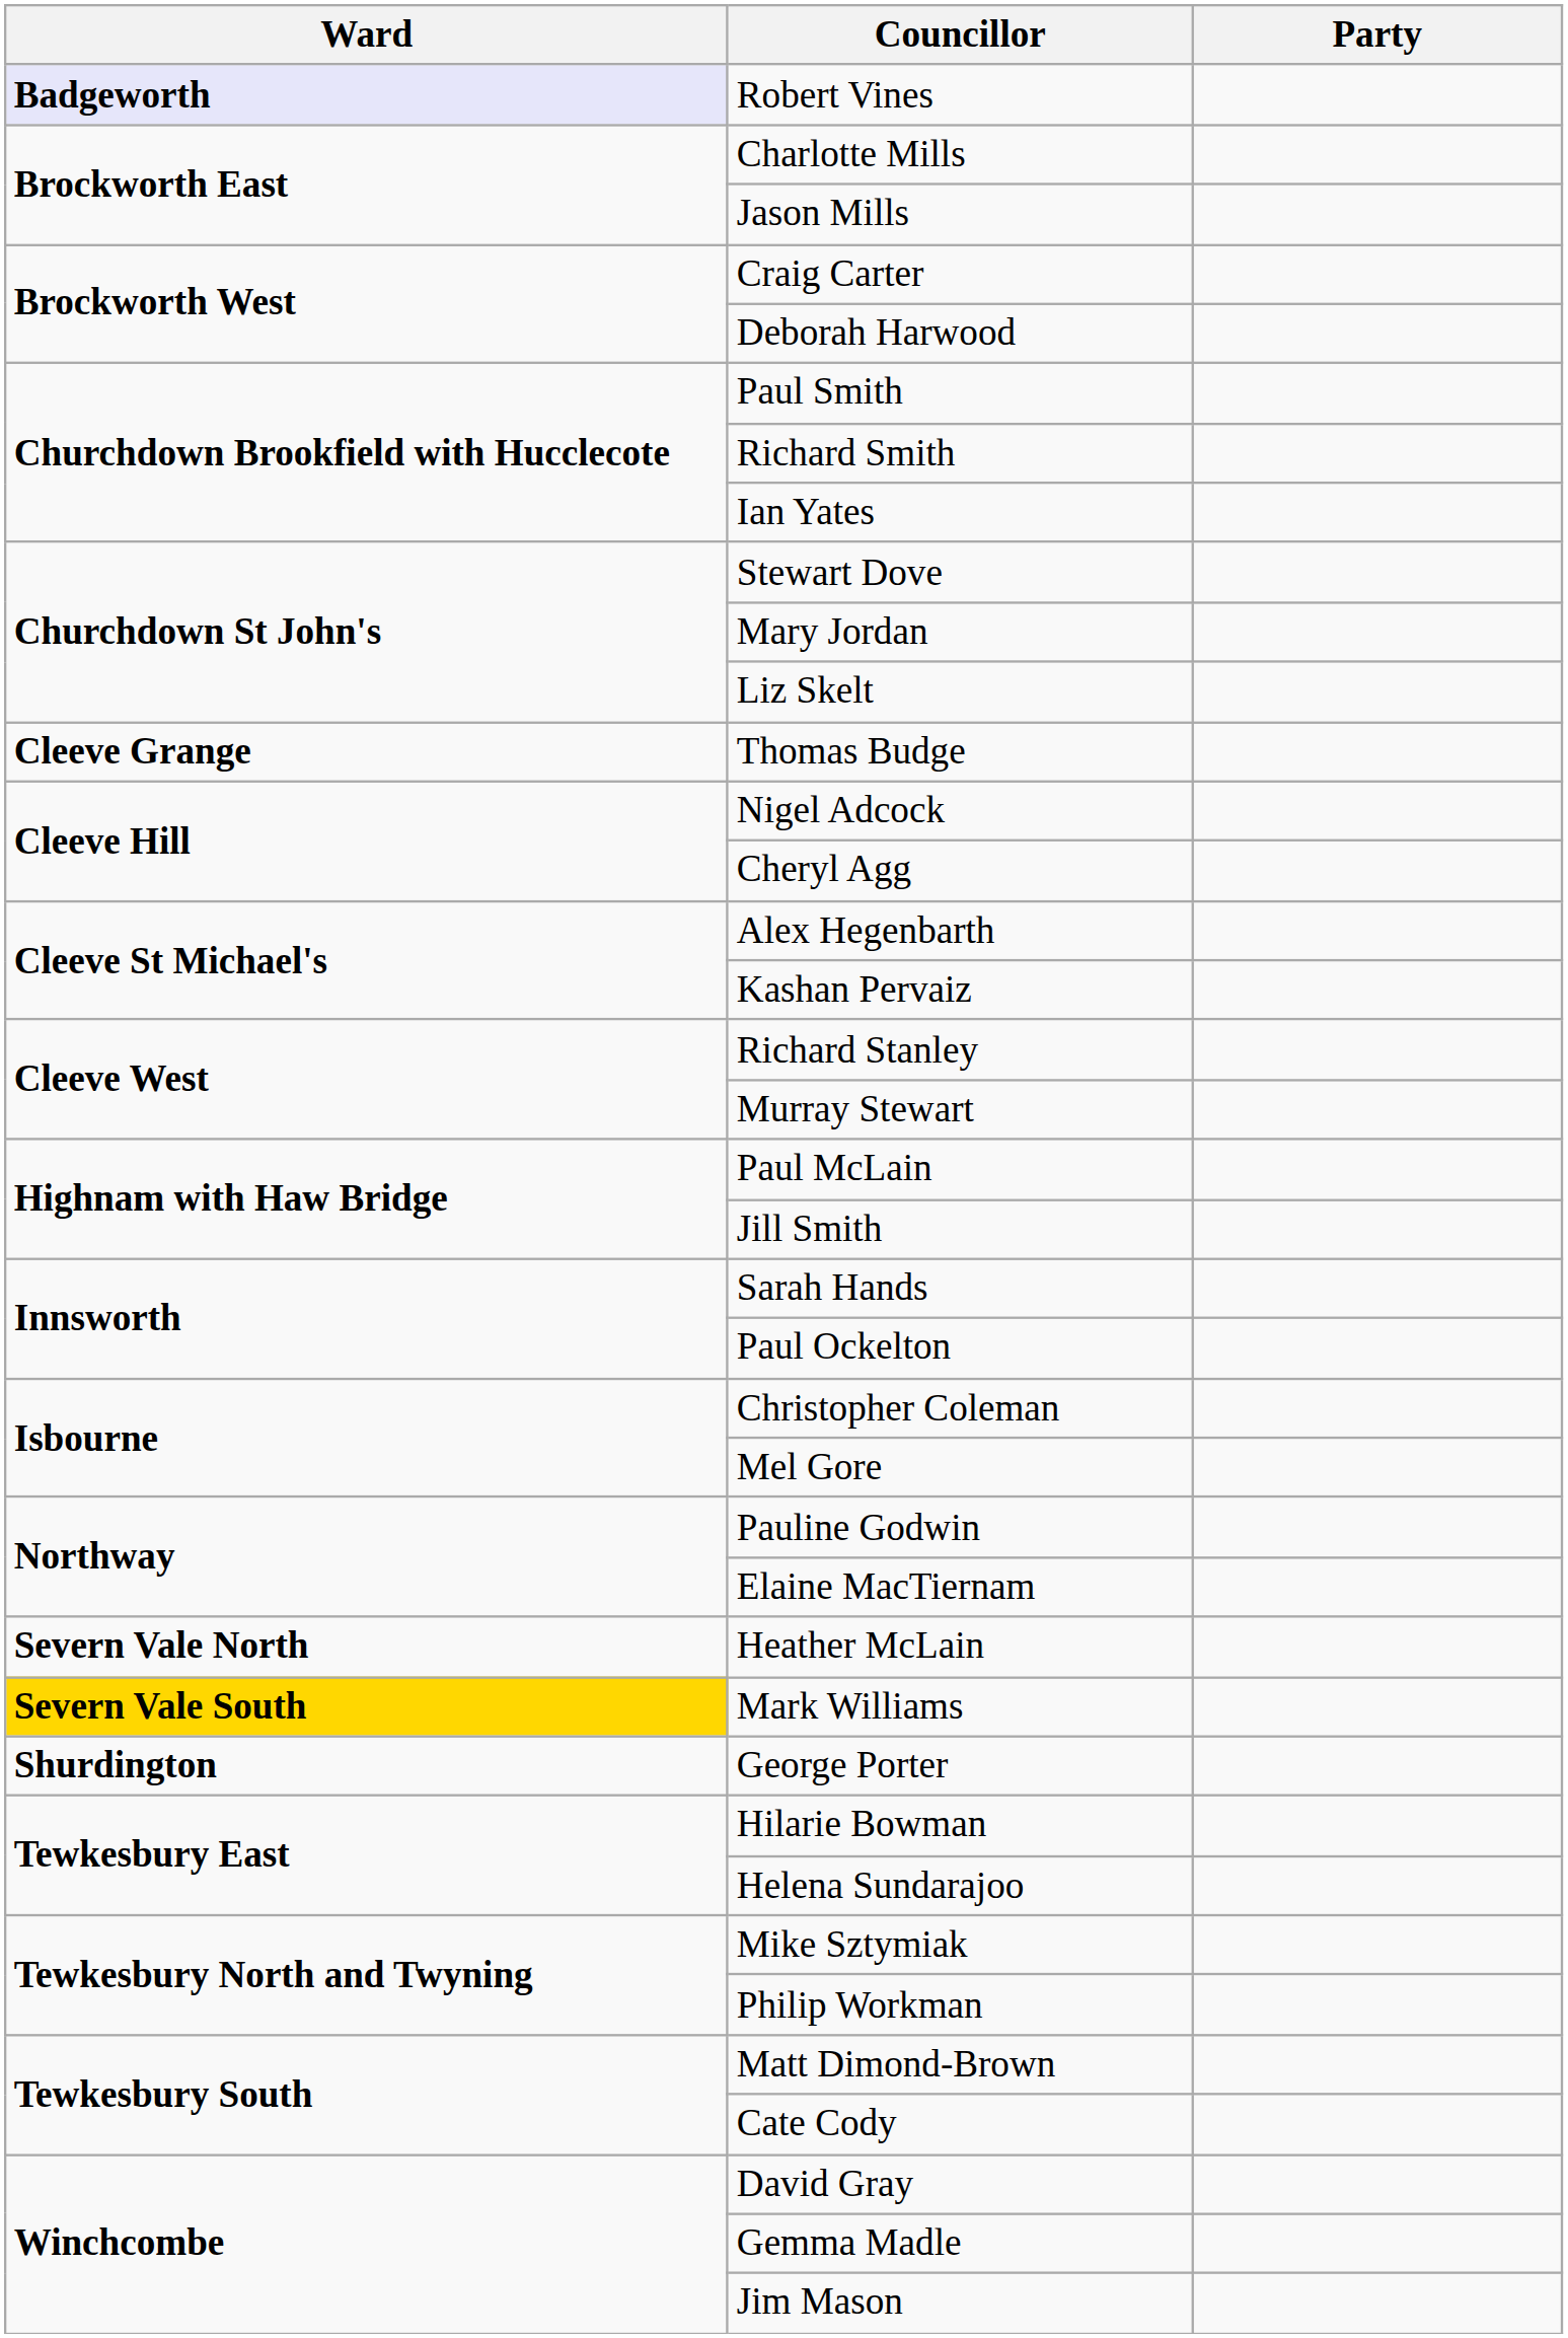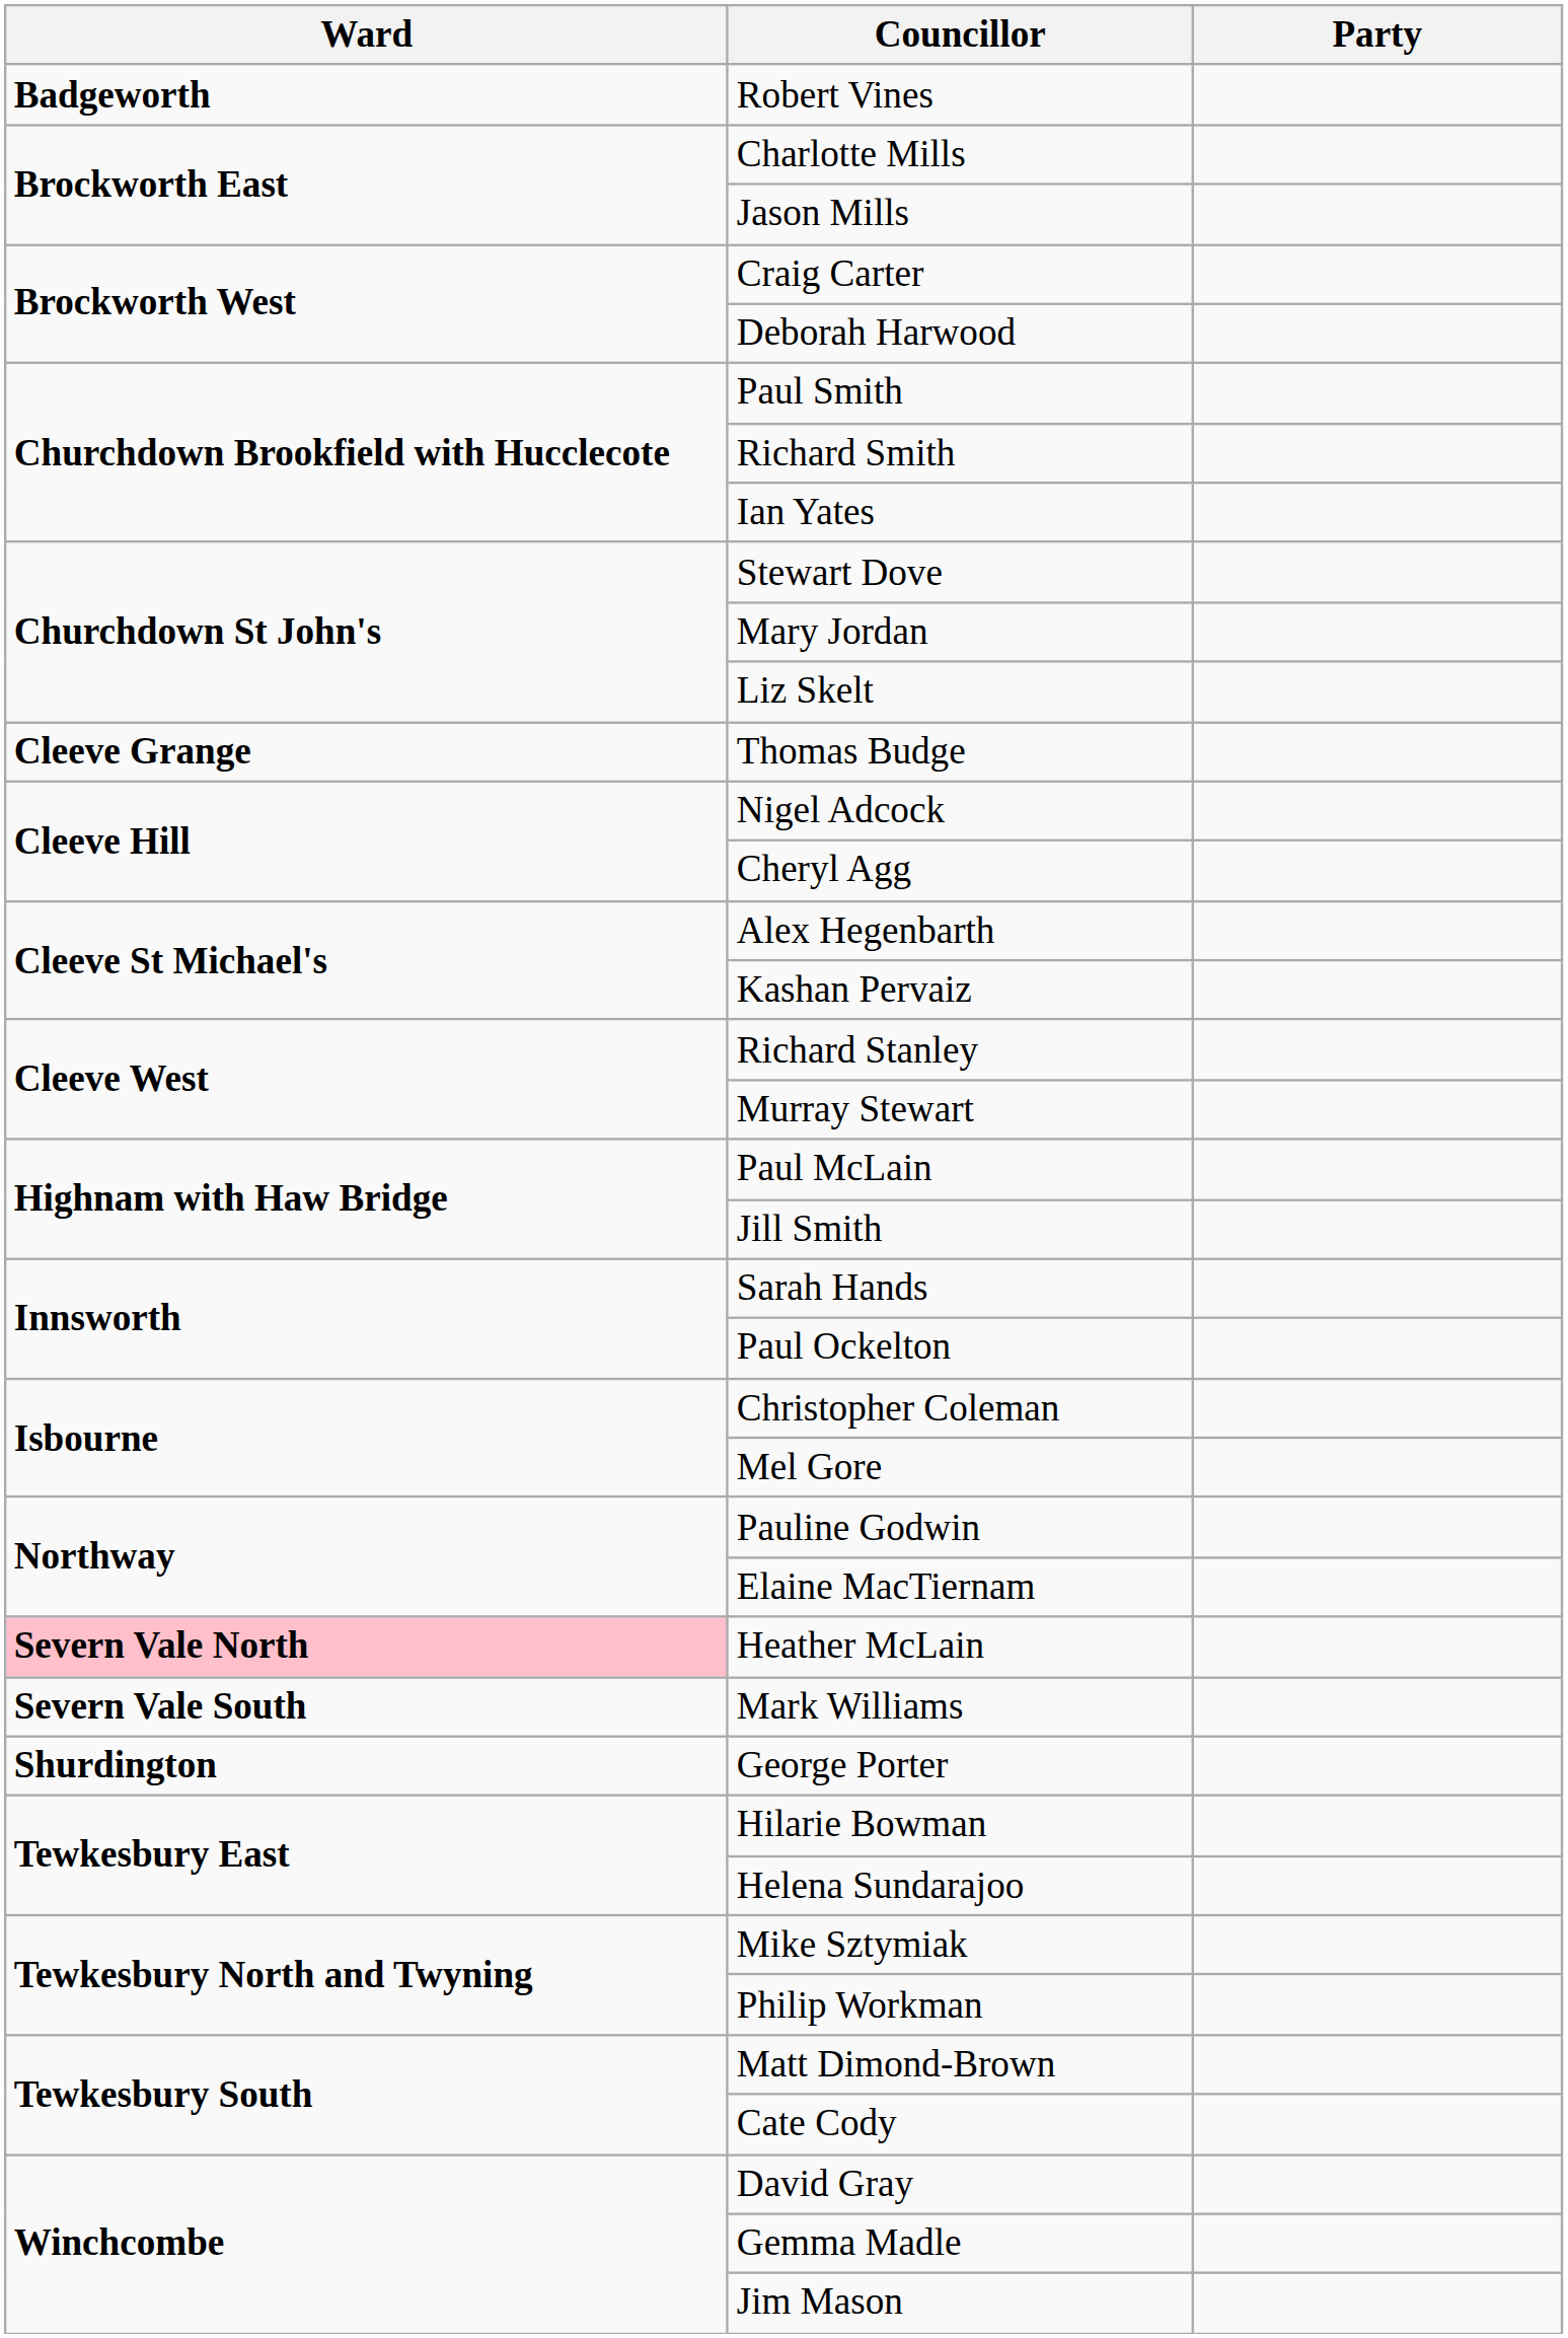Robert Vines | Ward: lavender background -> no background
Heather McLain | Ward: no background -> pink background
Mark Williams | Ward: gold background -> no background
